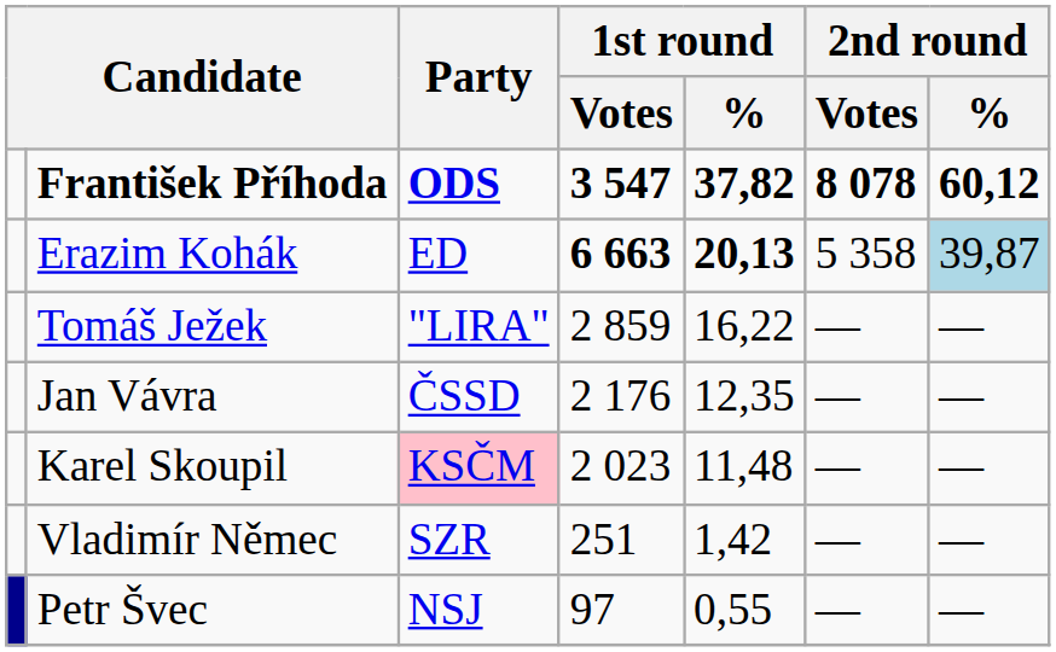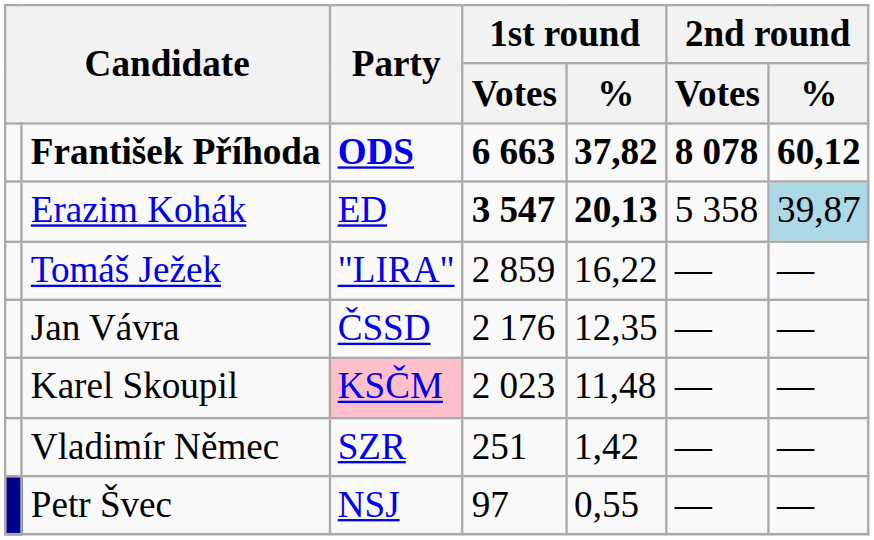František Příhoda | 1st round / Votes: 3 547 -> 6 663
Erazim Kohák | 1st round / Votes: 6 663 -> 3 547
